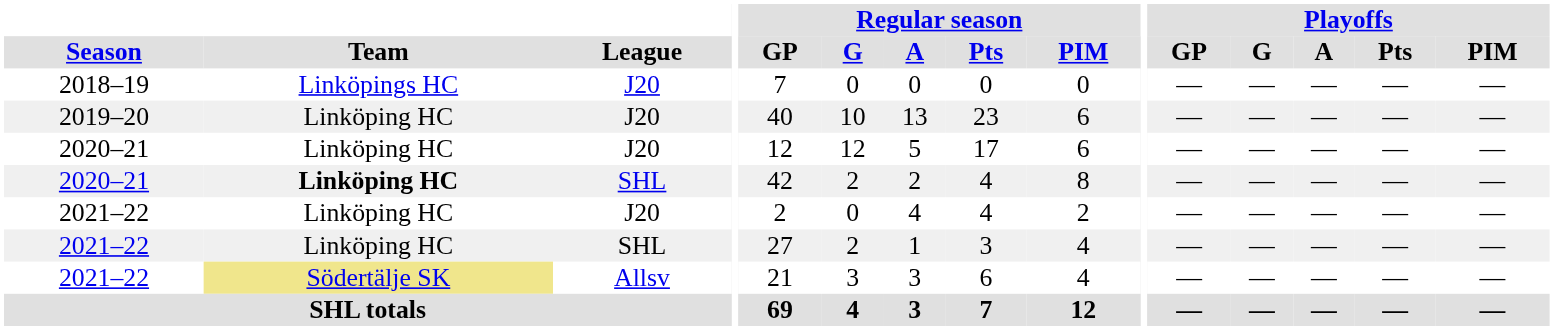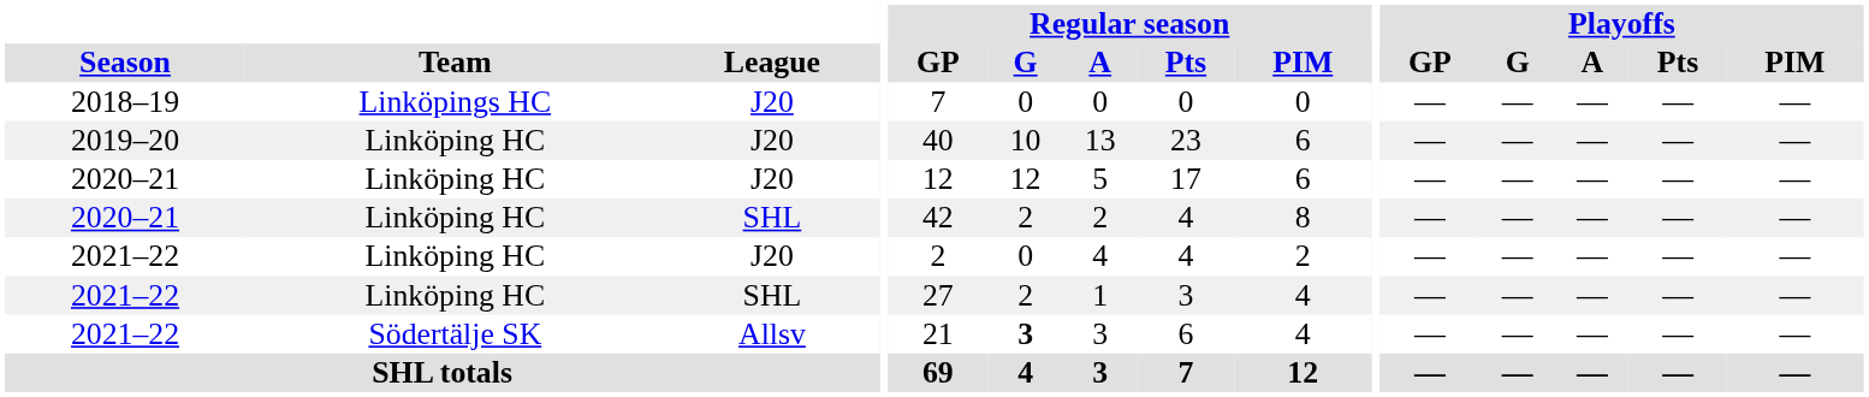2020–21 / SHL | Team: bold -> normal
2021–22 / Allsv | Team: khaki background -> no background
2021–22 / Allsv | Regular season / G: normal -> bold
